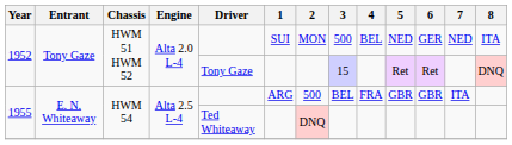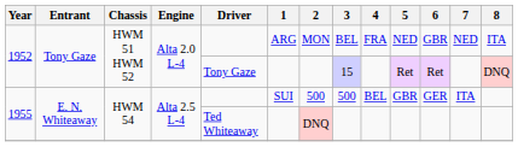row 2 | 1: SUI -> ARG
row 2 | 3: 500 -> BEL
row 2 | 4: BEL -> FRA
row 2 | 6: GER -> GBR
row 4 | 1: ARG -> SUI
row 4 | 3: BEL -> 500
row 4 | 4: FRA -> BEL
row 4 | 6: GBR -> GER
